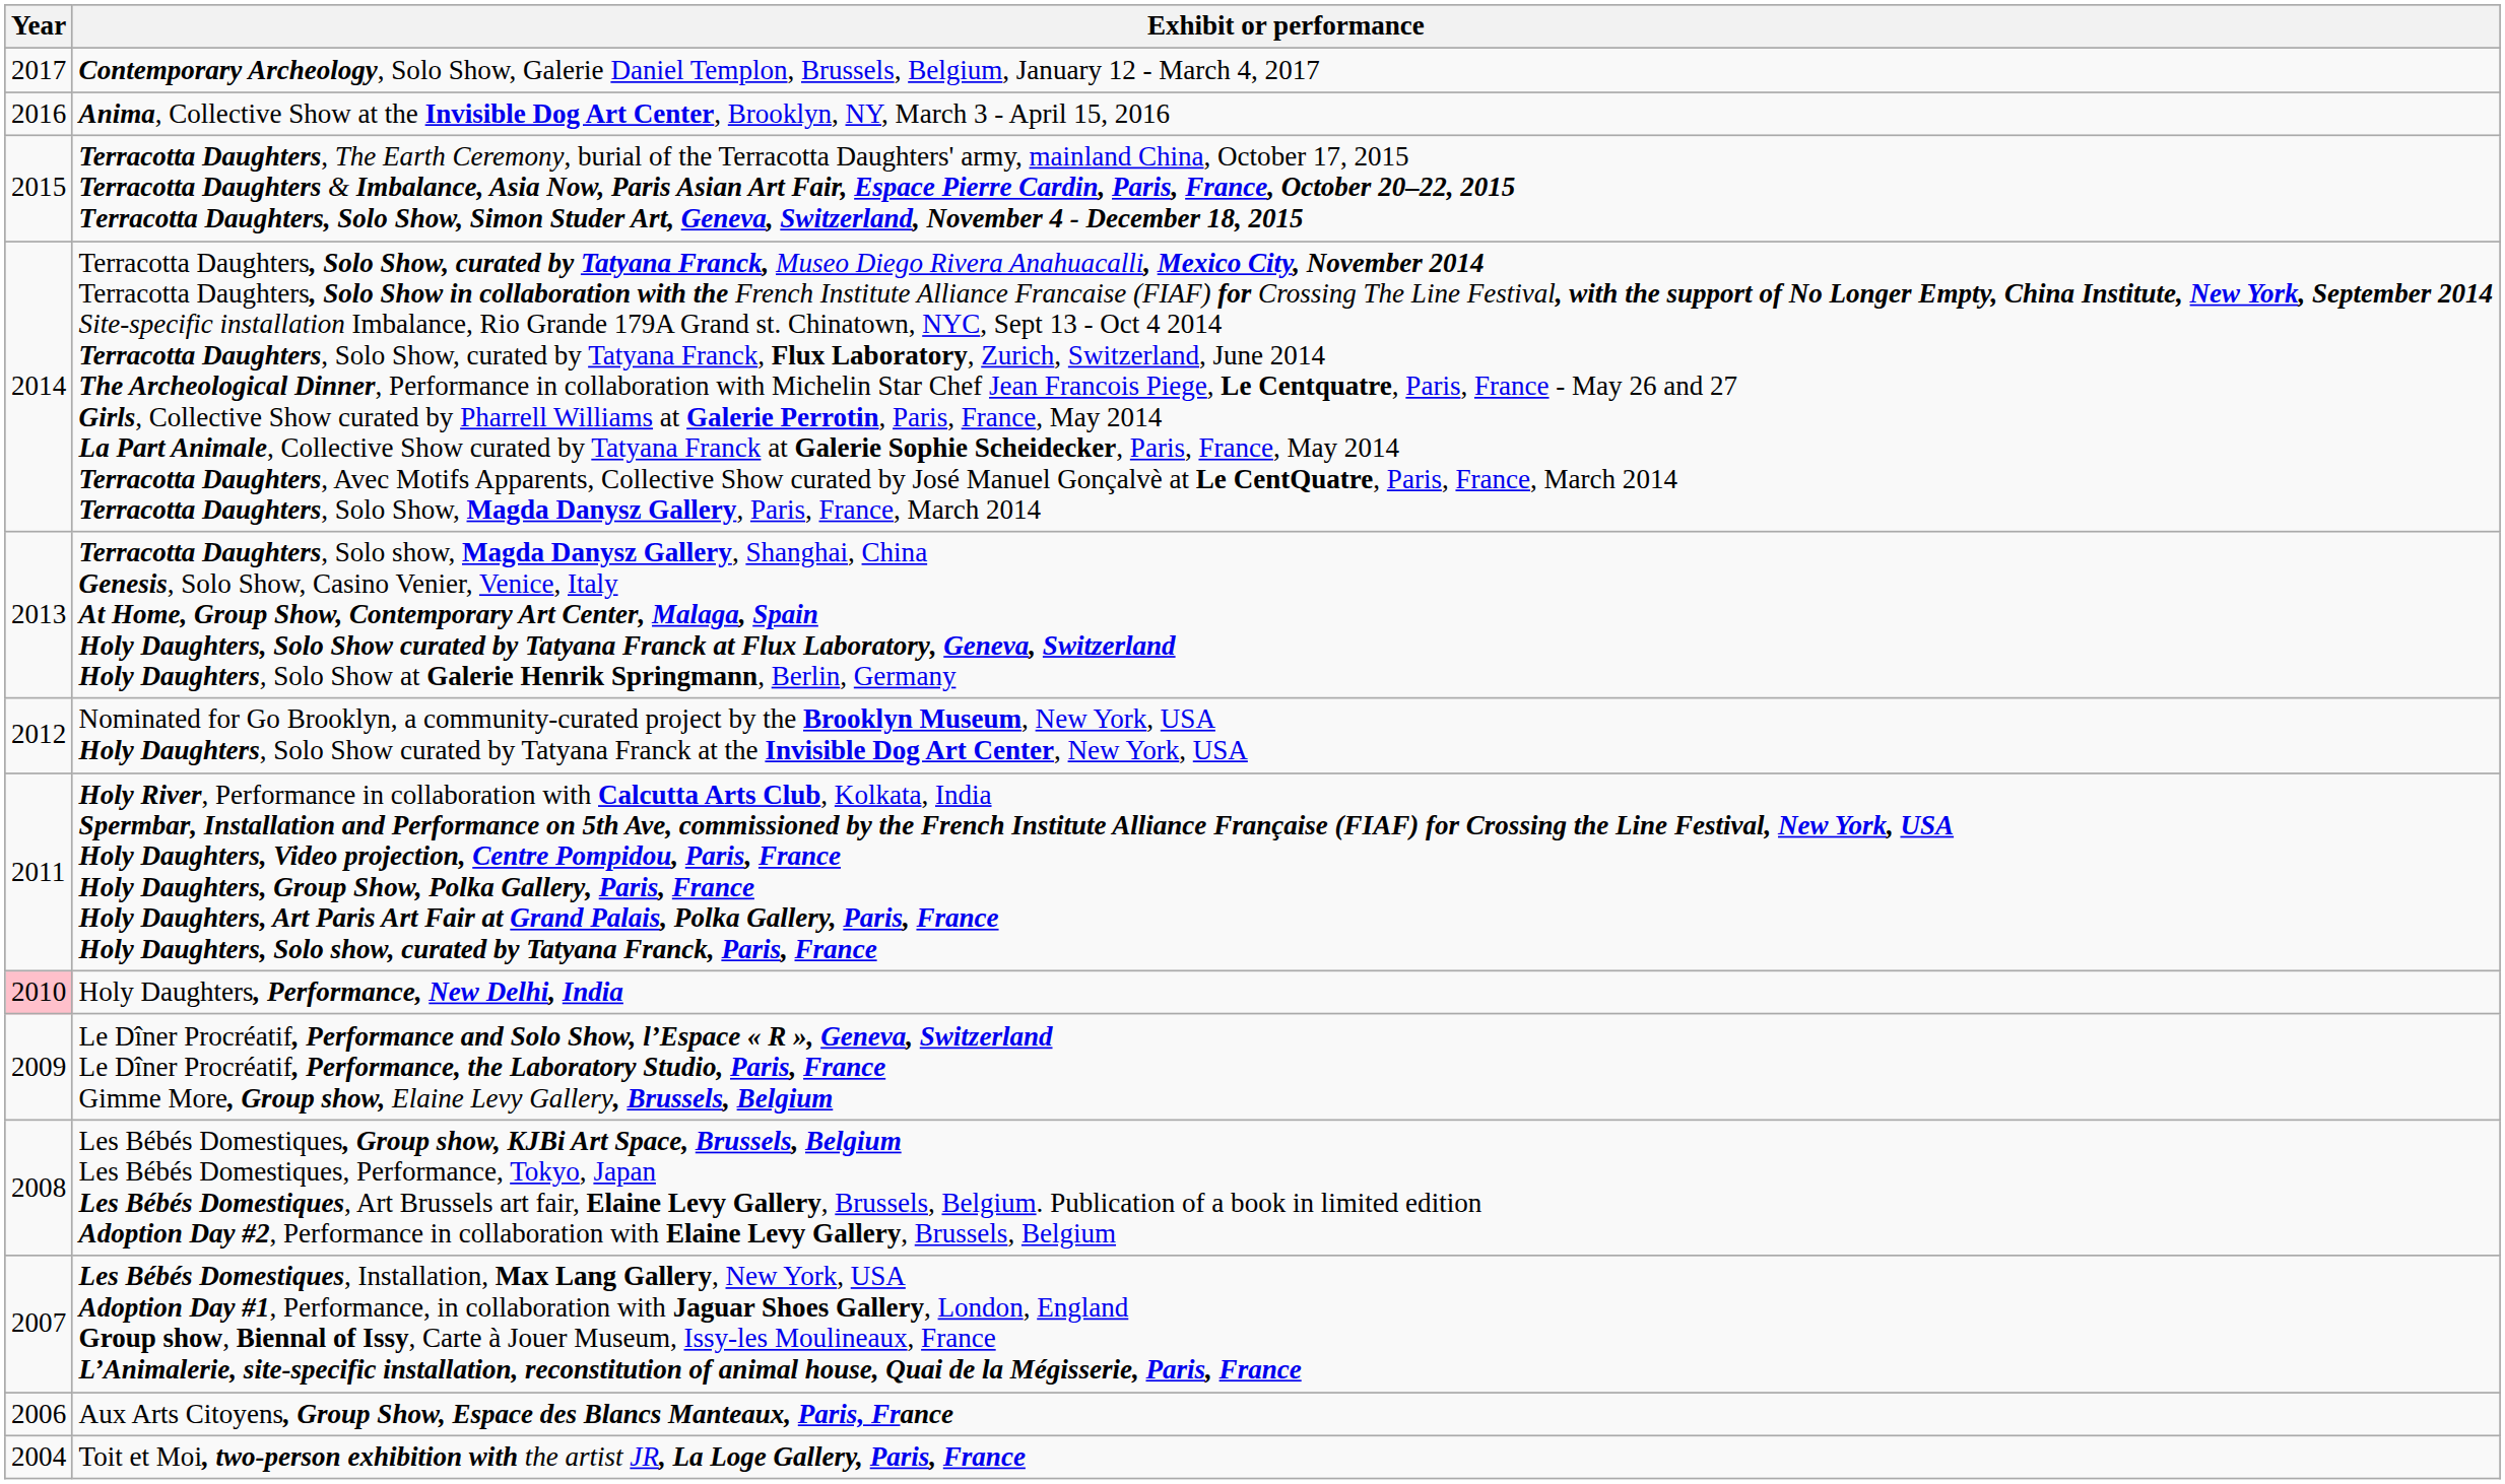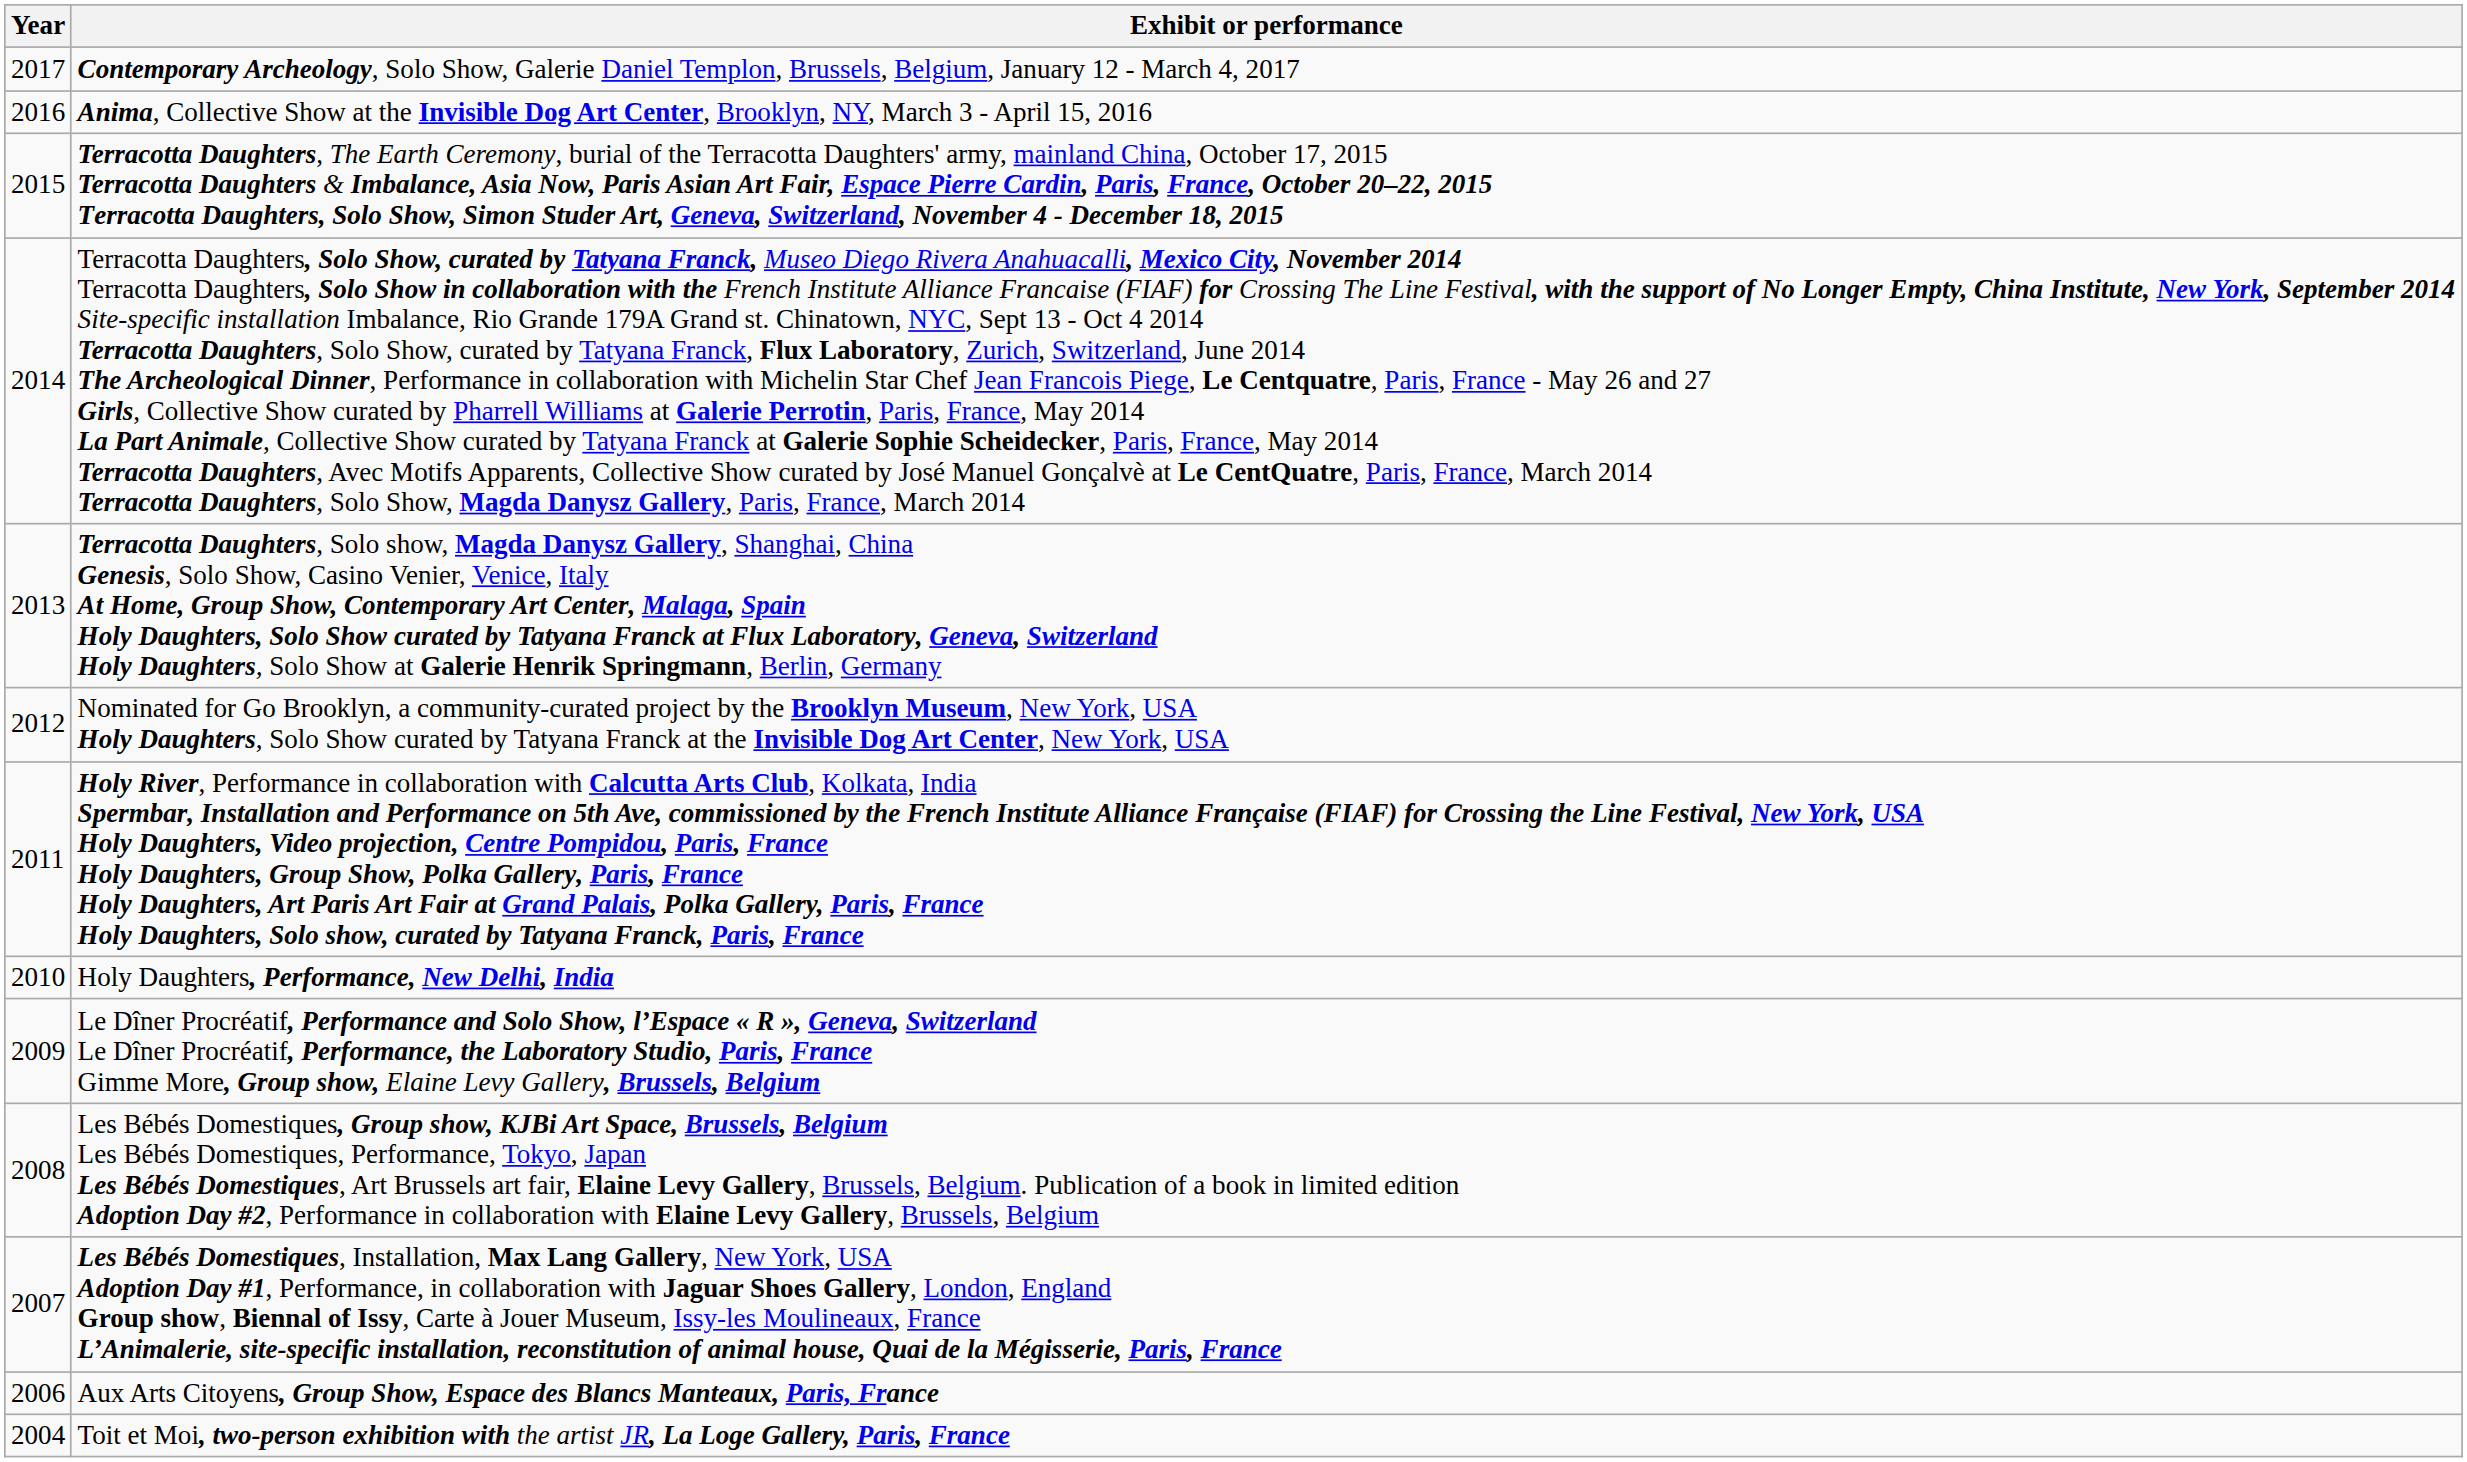Holy Daughters, Performance, New Delhi, India | Year: pink background -> no background
